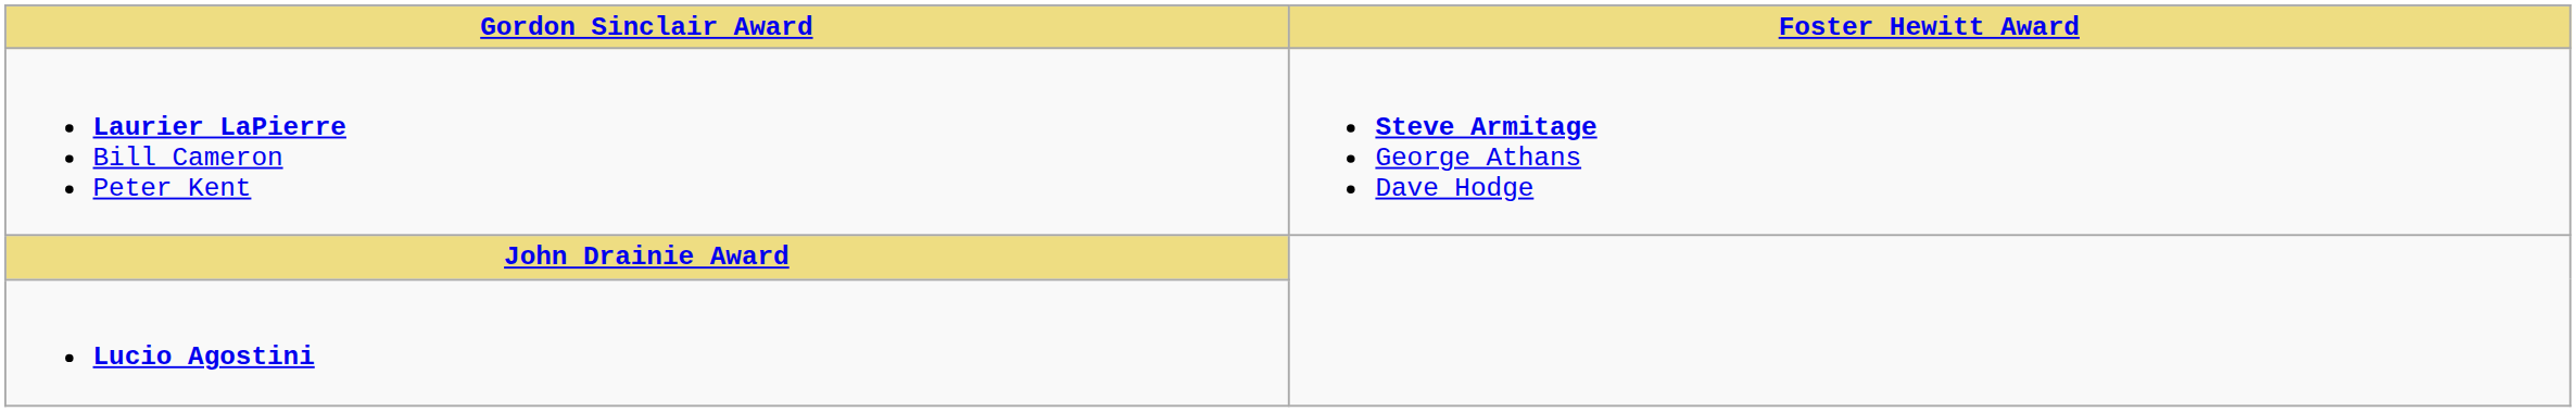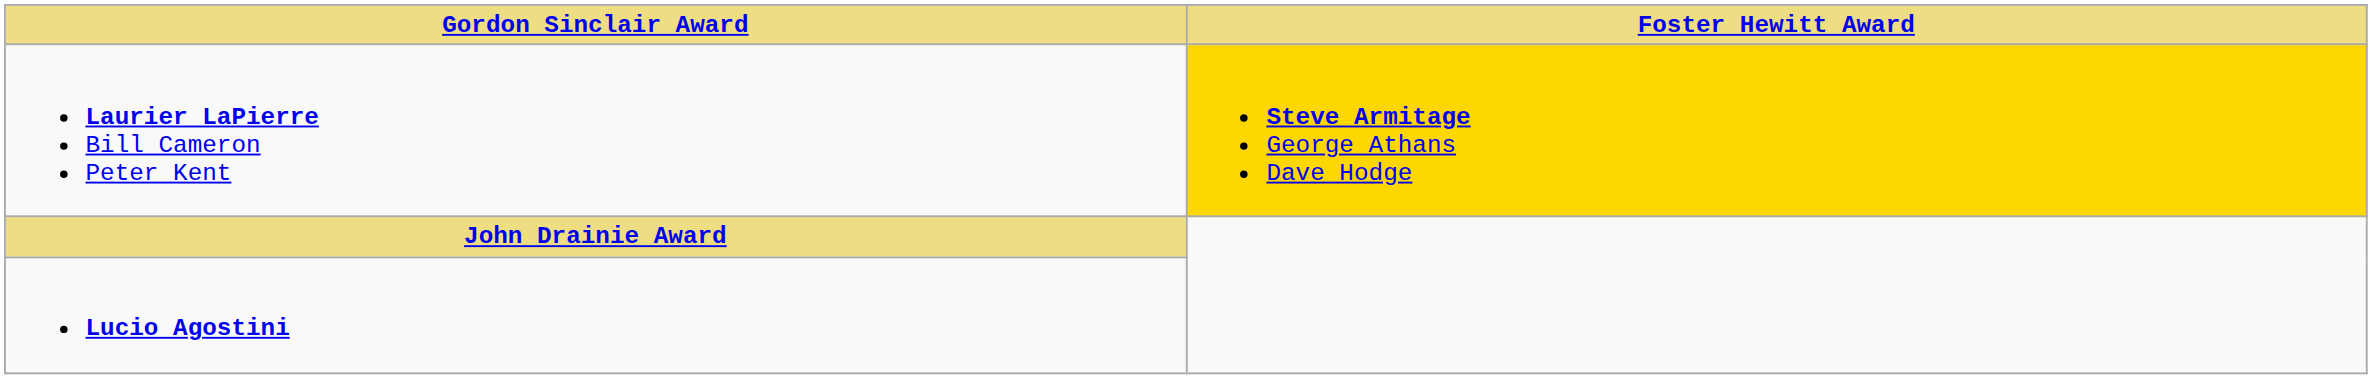Laurier LaPierre Bill Cameron Peter Kent | Foster Hewitt Award: no background -> gold background
